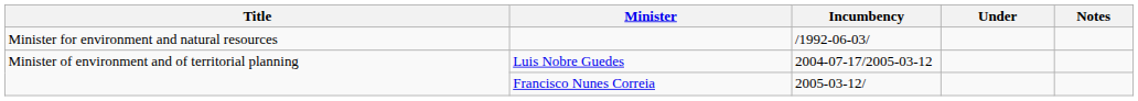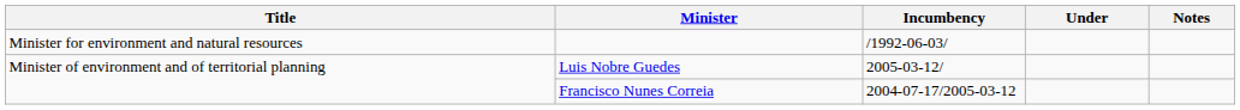Luis Nobre Guedes | Incumbency: 2004-07-17/2005-03-12 -> 2005-03-12/
Francisco Nunes Correia | Incumbency: 2005-03-12/ -> 2004-07-17/2005-03-12
